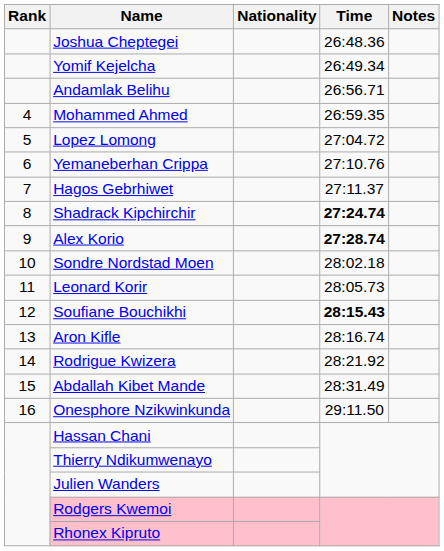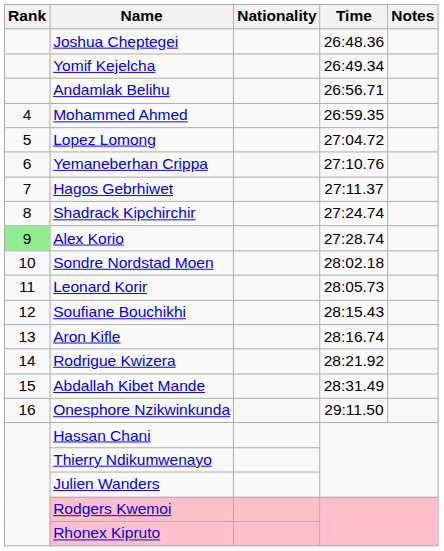Shadrack Kipchirchir | Time: bold -> normal
Alex Korio | Rank: no background -> lightgreen background
Alex Korio | Time: bold -> normal
Soufiane Bouchikhi | Time: bold -> normal
